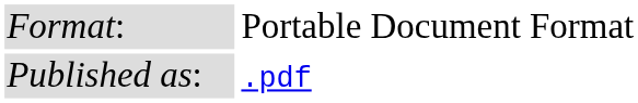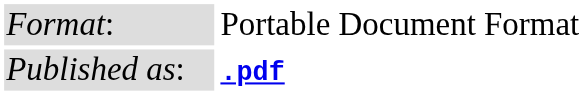Published as: | column 2: normal -> bold
